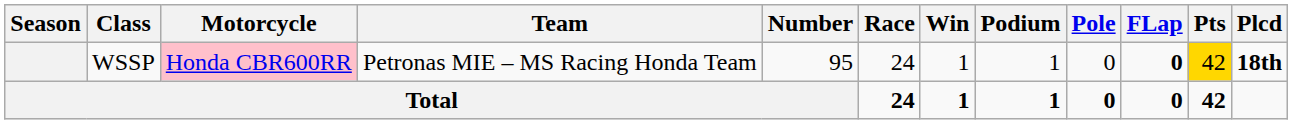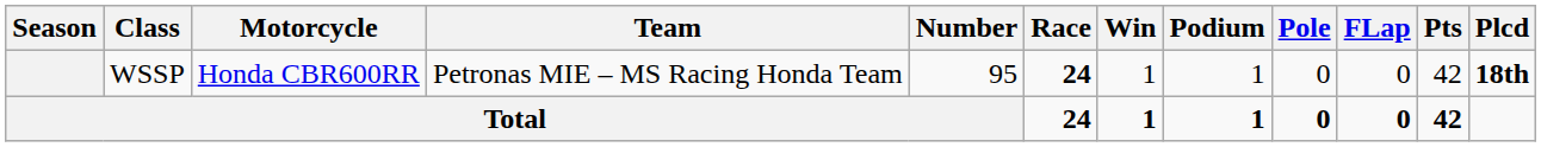row 2 | Motorcycle: pink background -> no background
row 2 | Race: normal -> bold
row 2 | FLap: bold -> normal
row 2 | Pts: gold background -> no background
